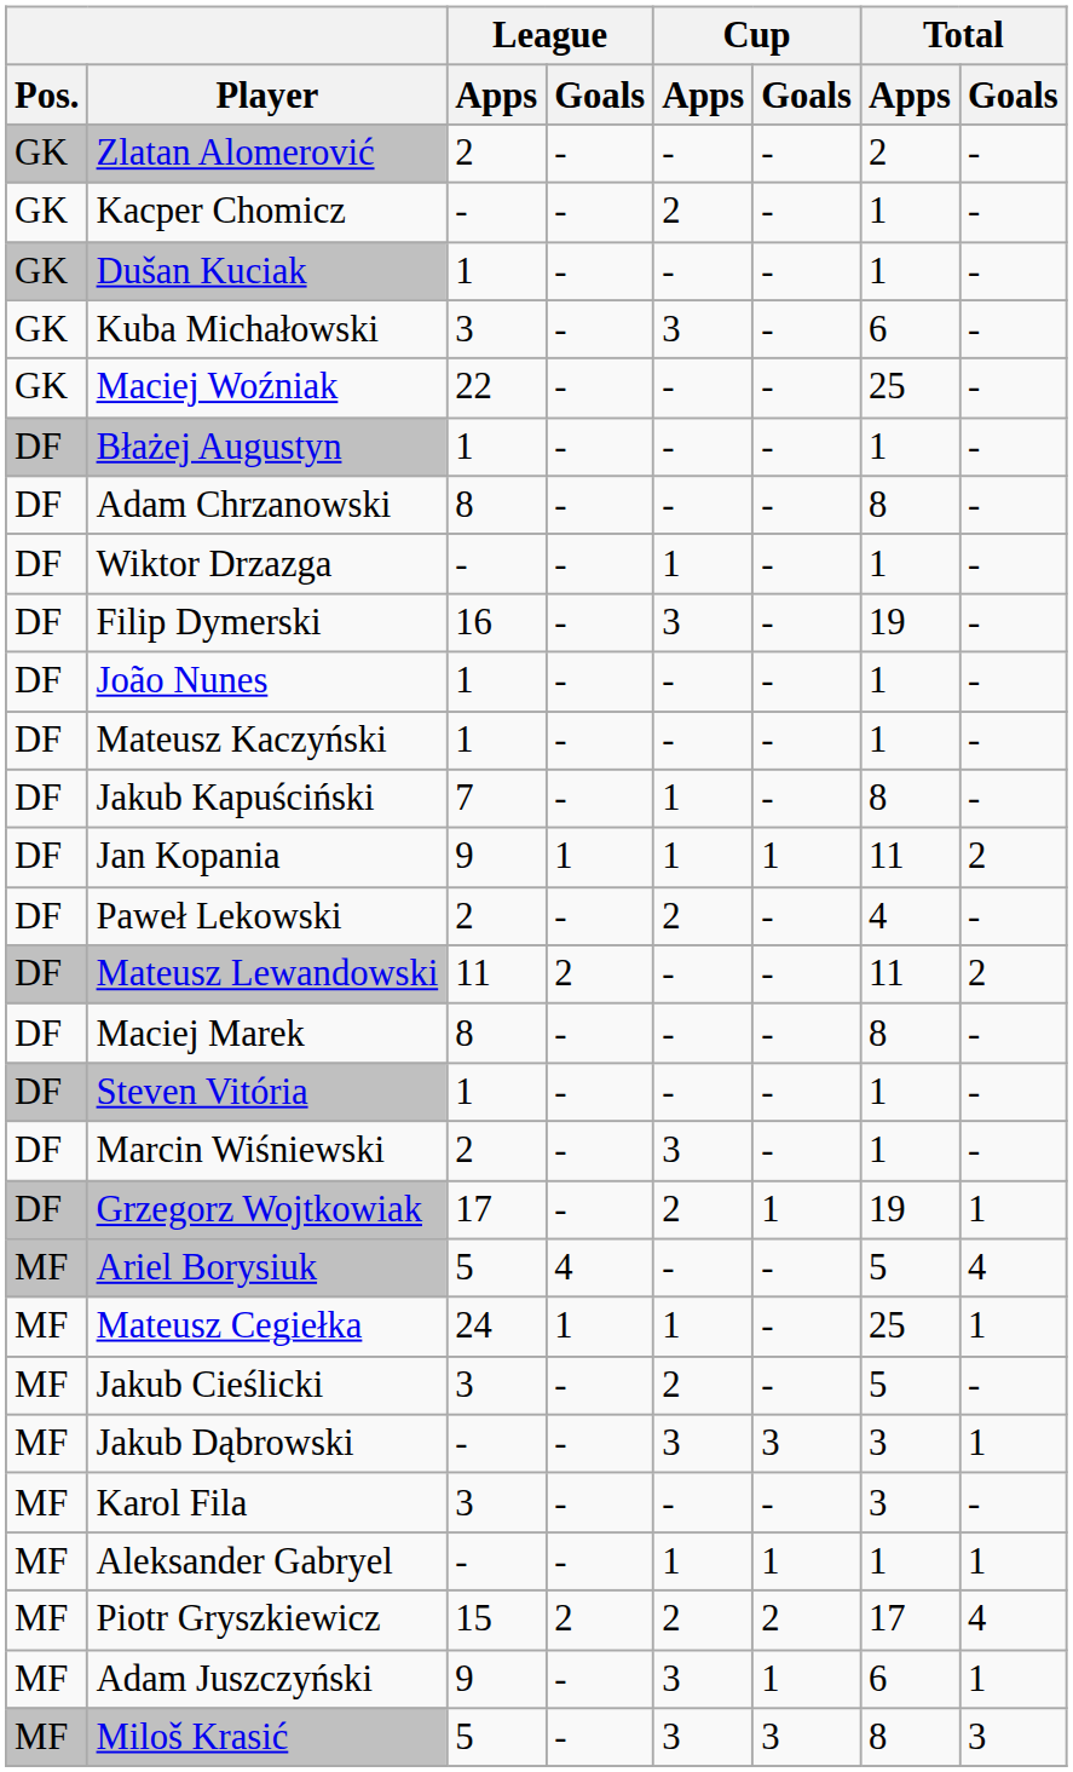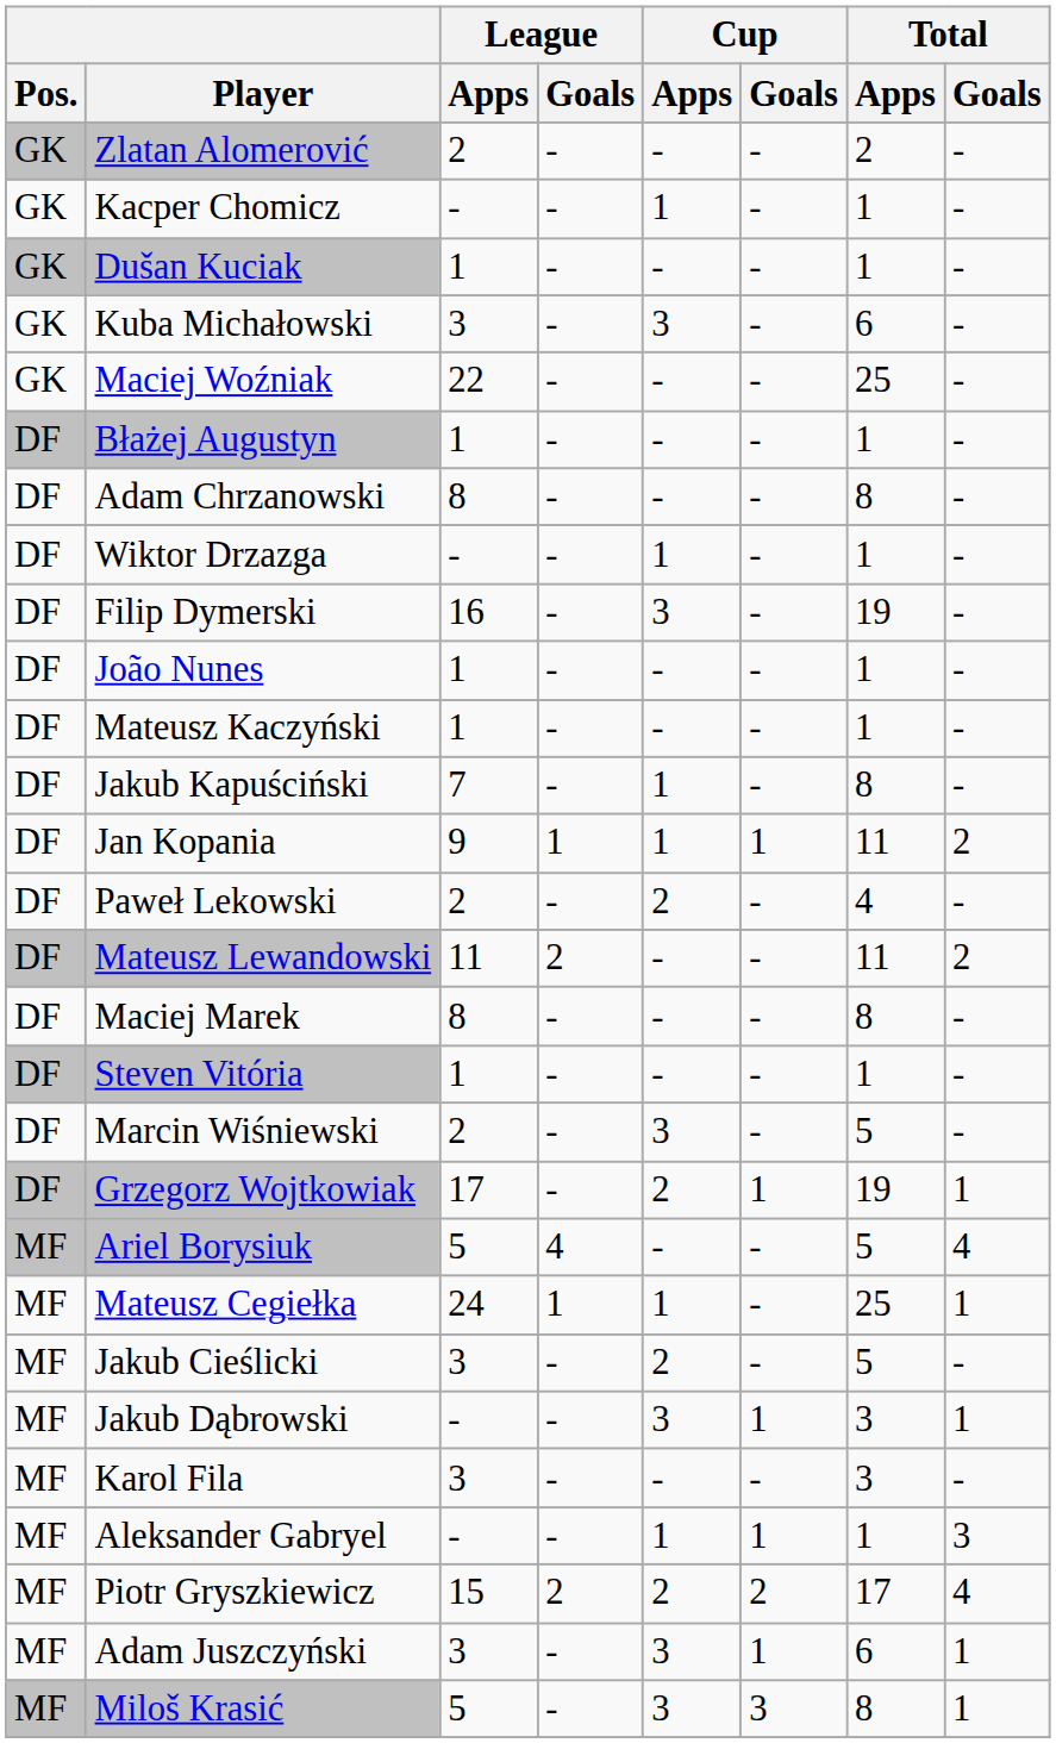Kacper Chomicz | Cup / Apps: 2 -> 1
Marcin Wiśniewski | Total / Apps: 1 -> 5
Jakub Dąbrowski | Cup / Goals: 3 -> 1
Aleksander Gabryel | Total / Goals: 1 -> 3
Adam Juszczyński | League / Apps: 9 -> 3
Miloš Krasić | Total / Goals: 3 -> 1
